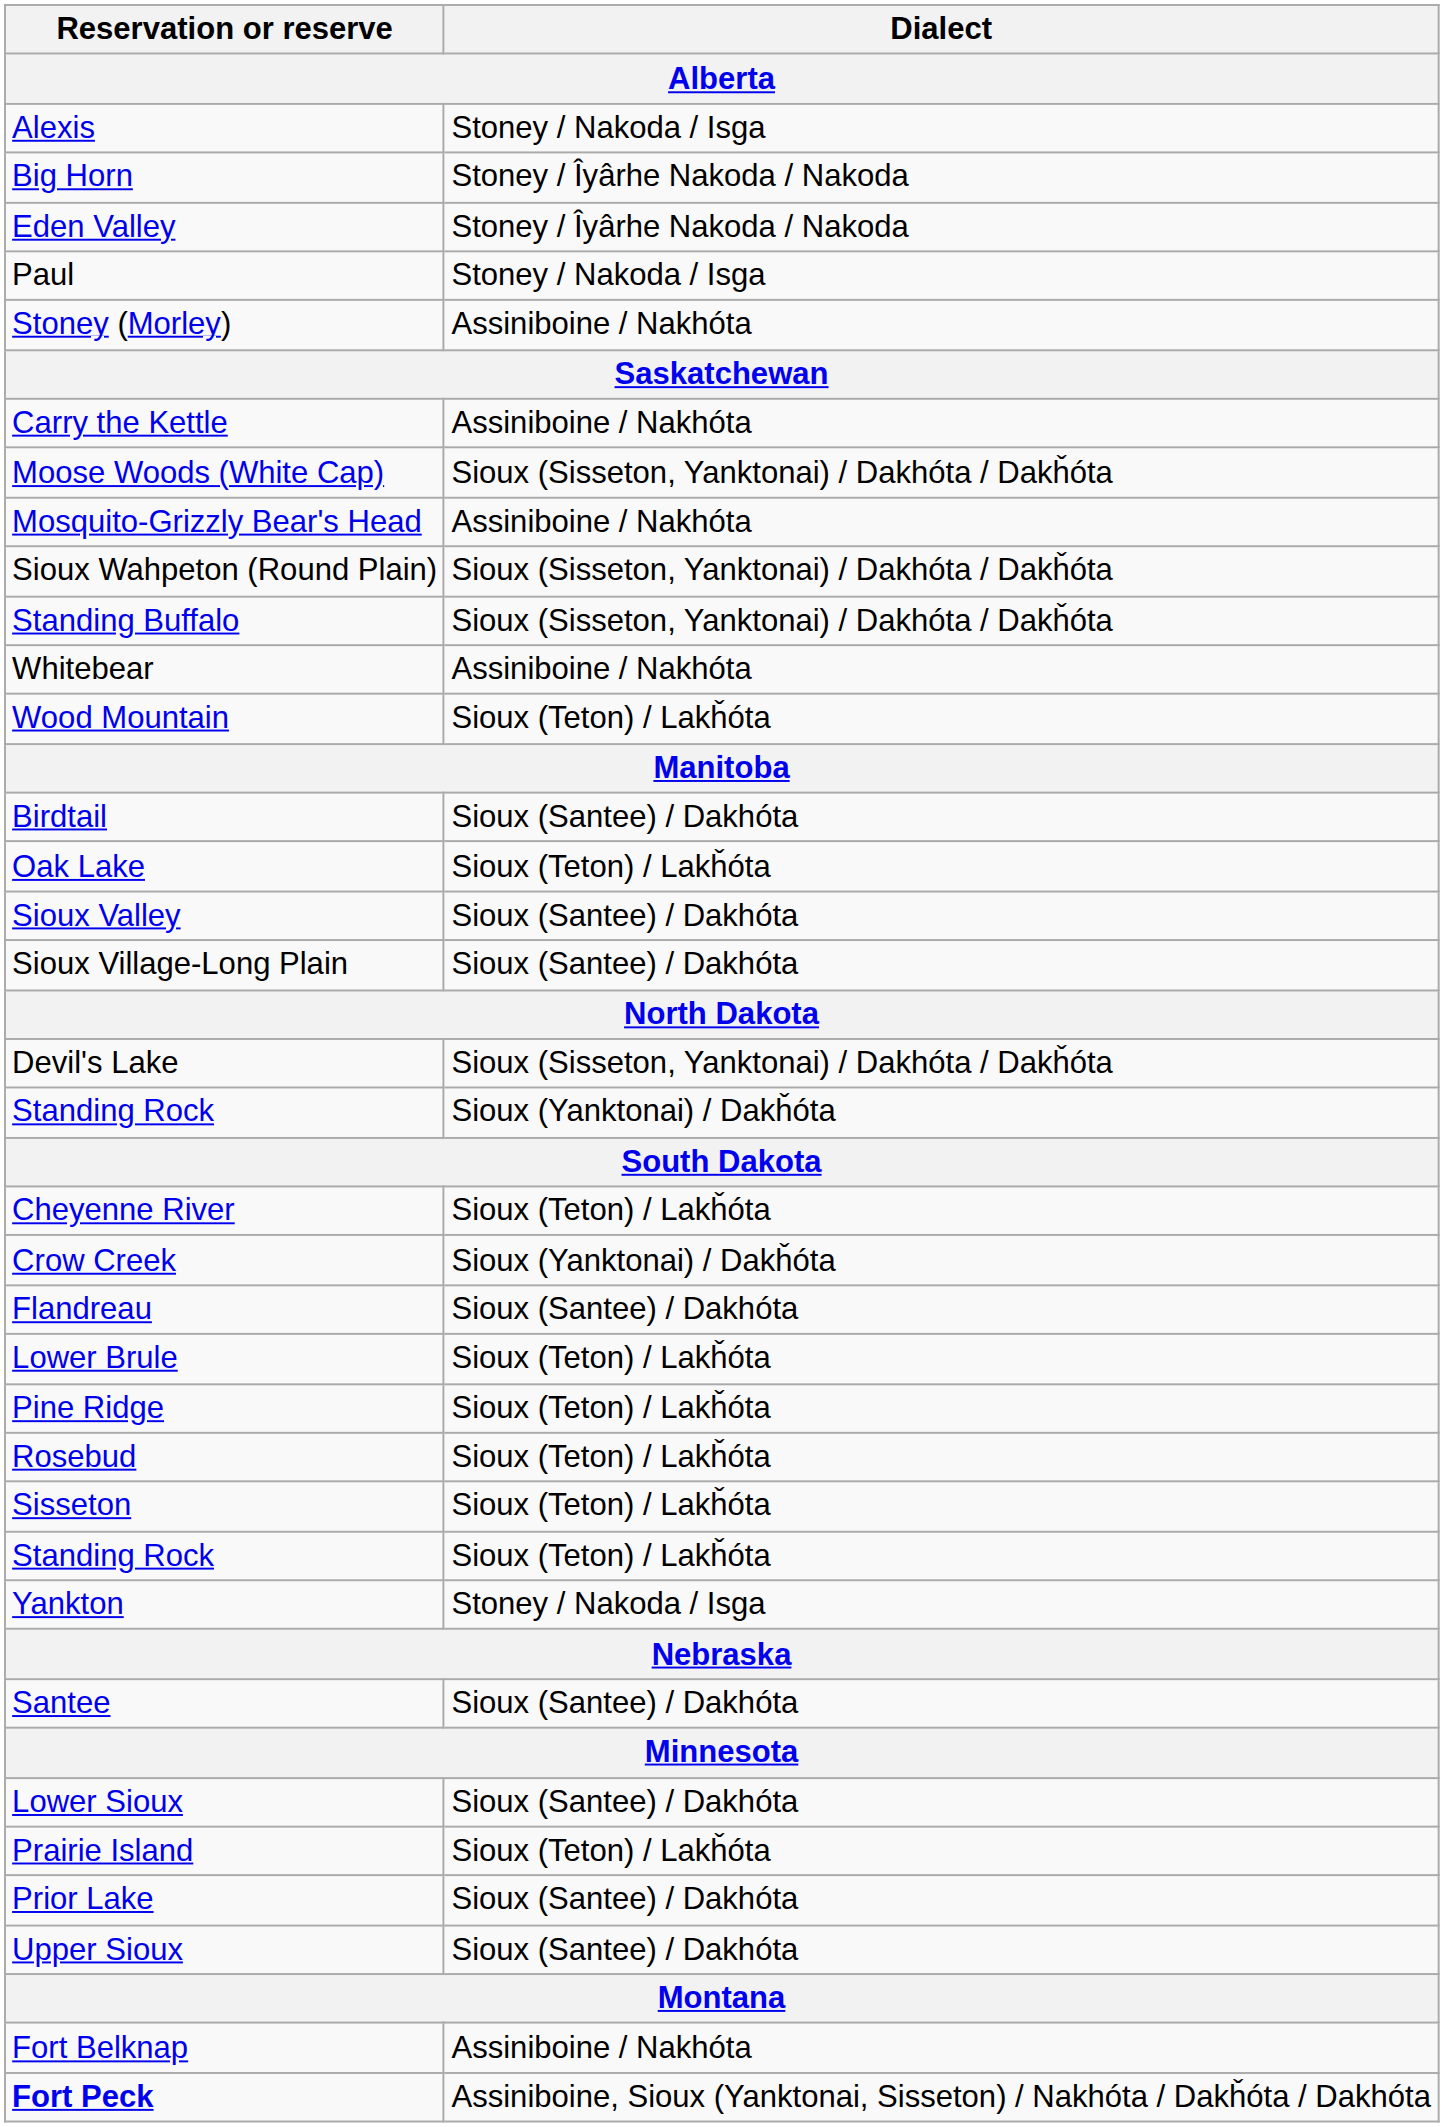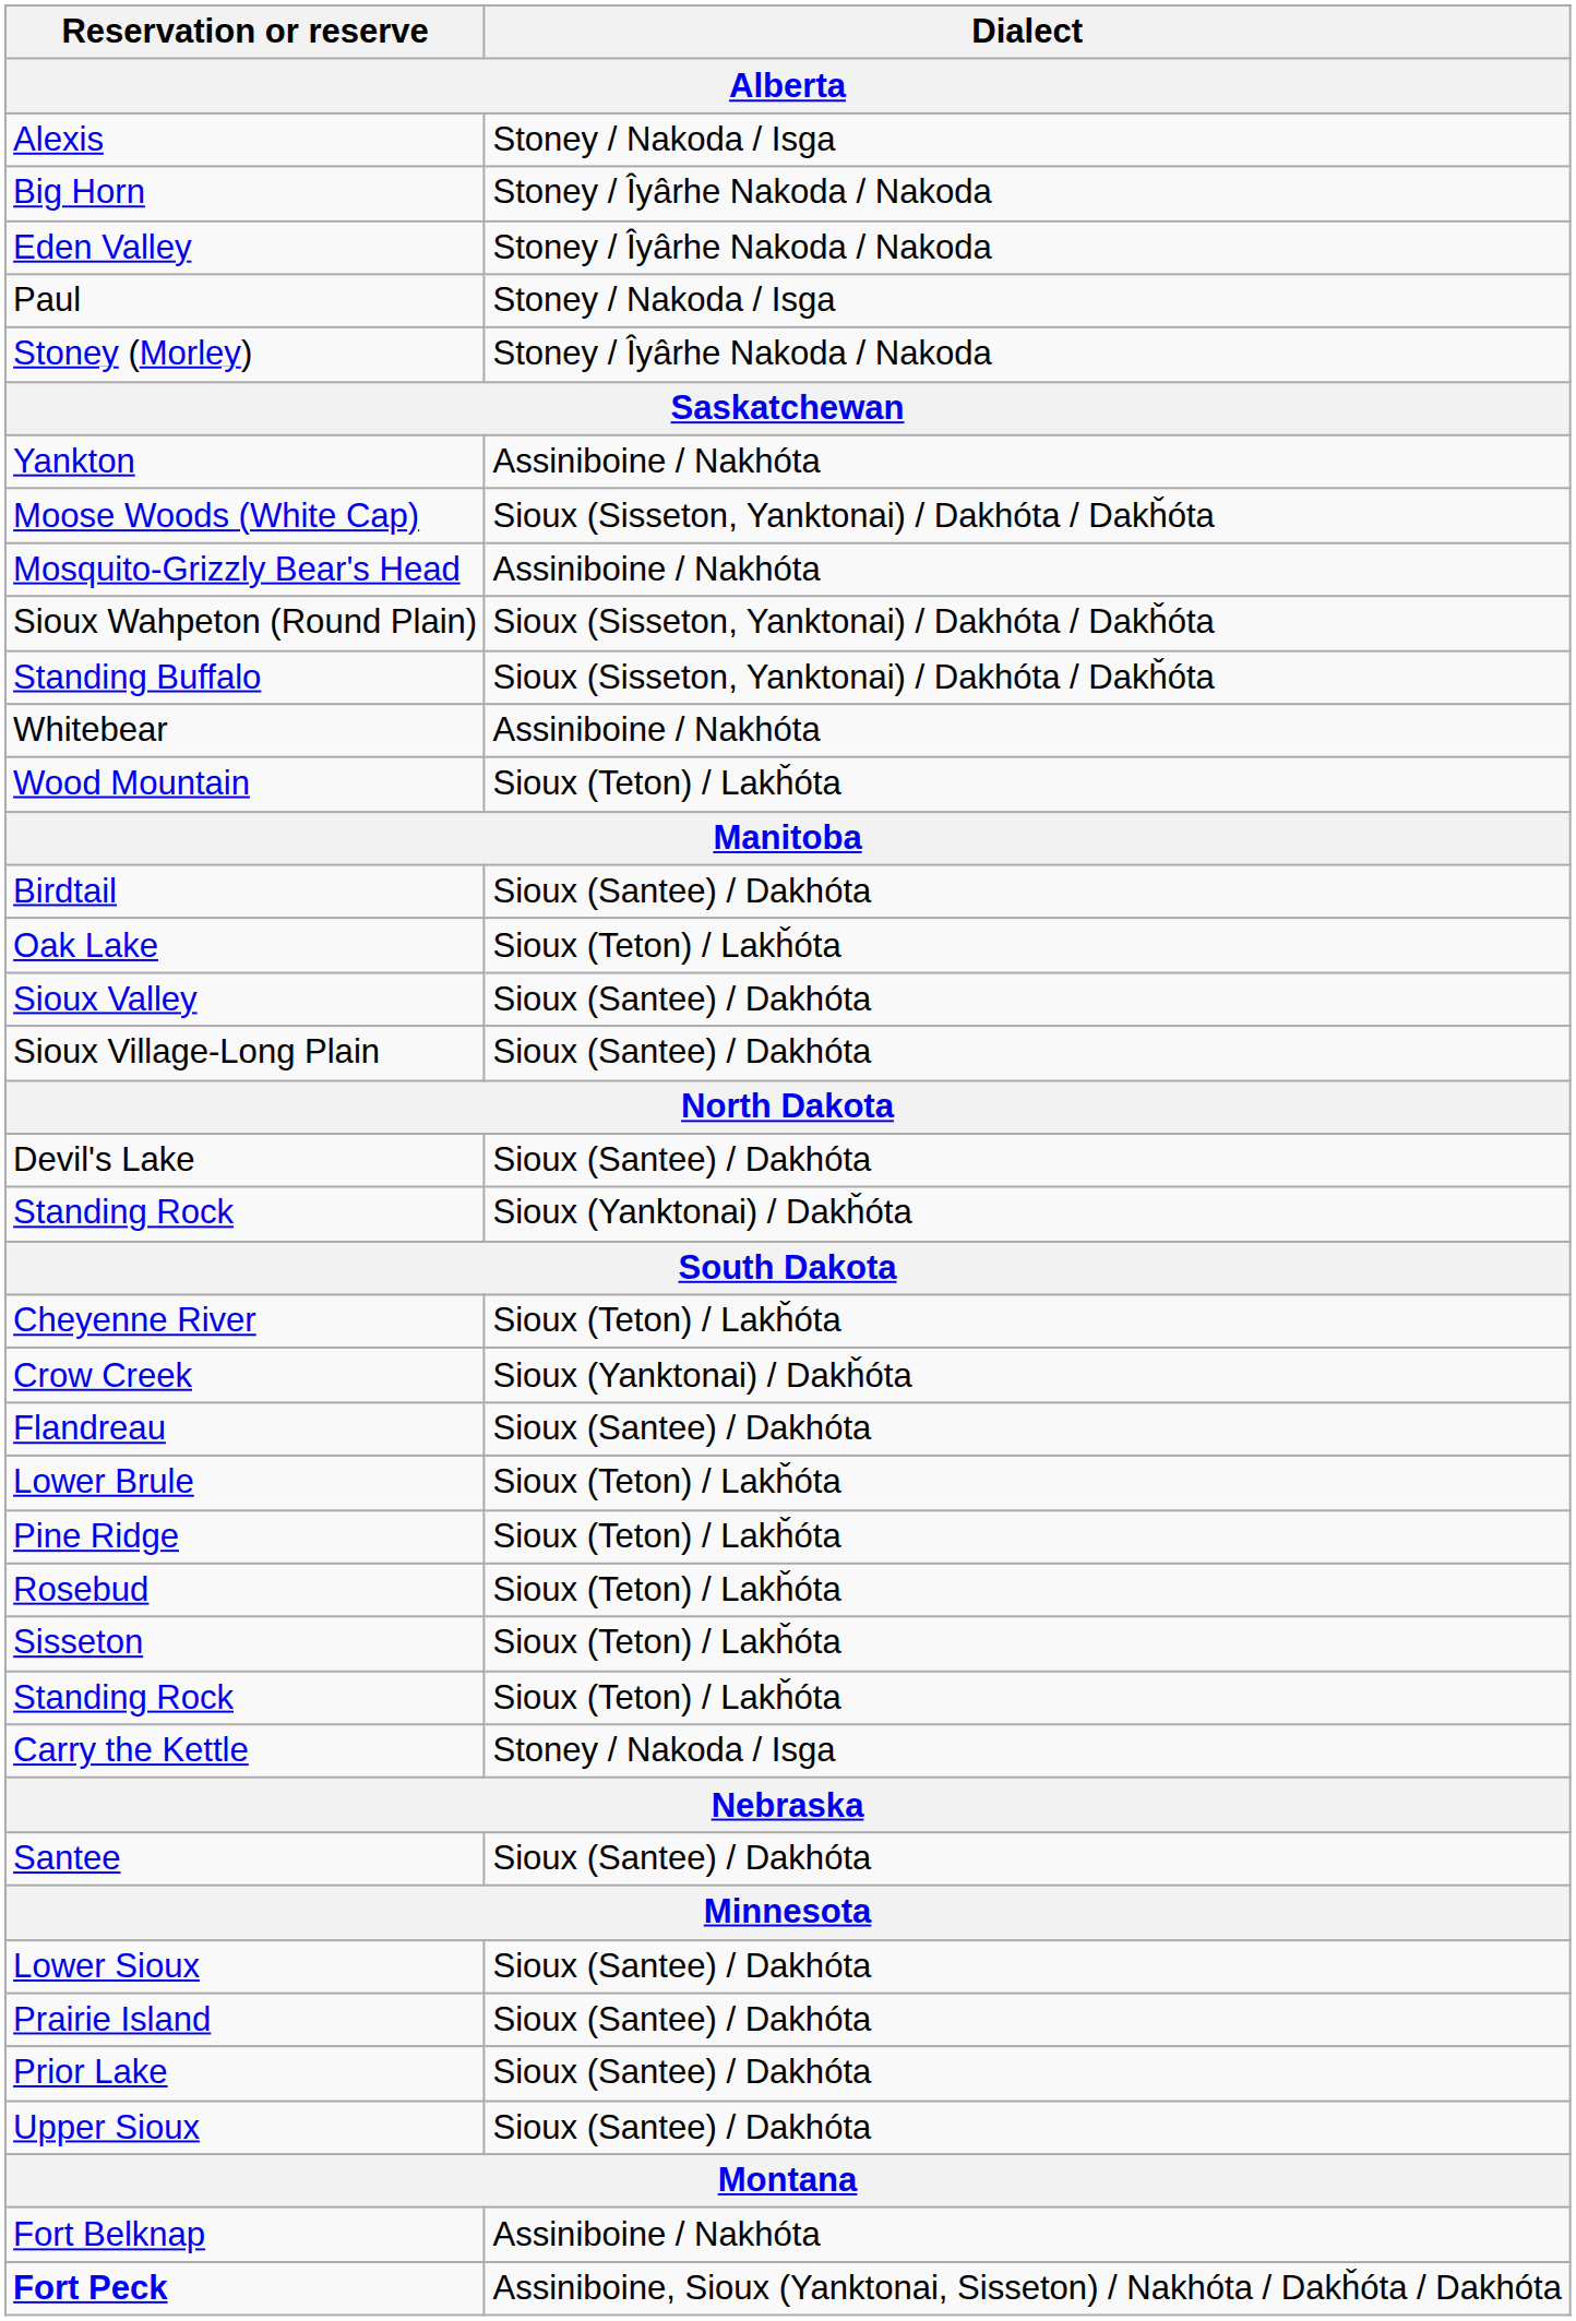row 7 | Dialect: Assiniboine / Nakhóta -> Stoney / Îyârhe Nakoda / Nakoda
row 9 | Reservation or reserve: Carry the Kettle -> Yankton
row 22 | Dialect: Sioux (Sisseton, Yanktonai) / Dakhóta / Dakȟóta -> Sioux (Santee) / Dakhóta
row 33 | Reservation or reserve: Yankton -> Carry the Kettle
row 38 | Dialect: Sioux (Teton) / Lakȟóta -> Sioux (Santee) / Dakhóta
